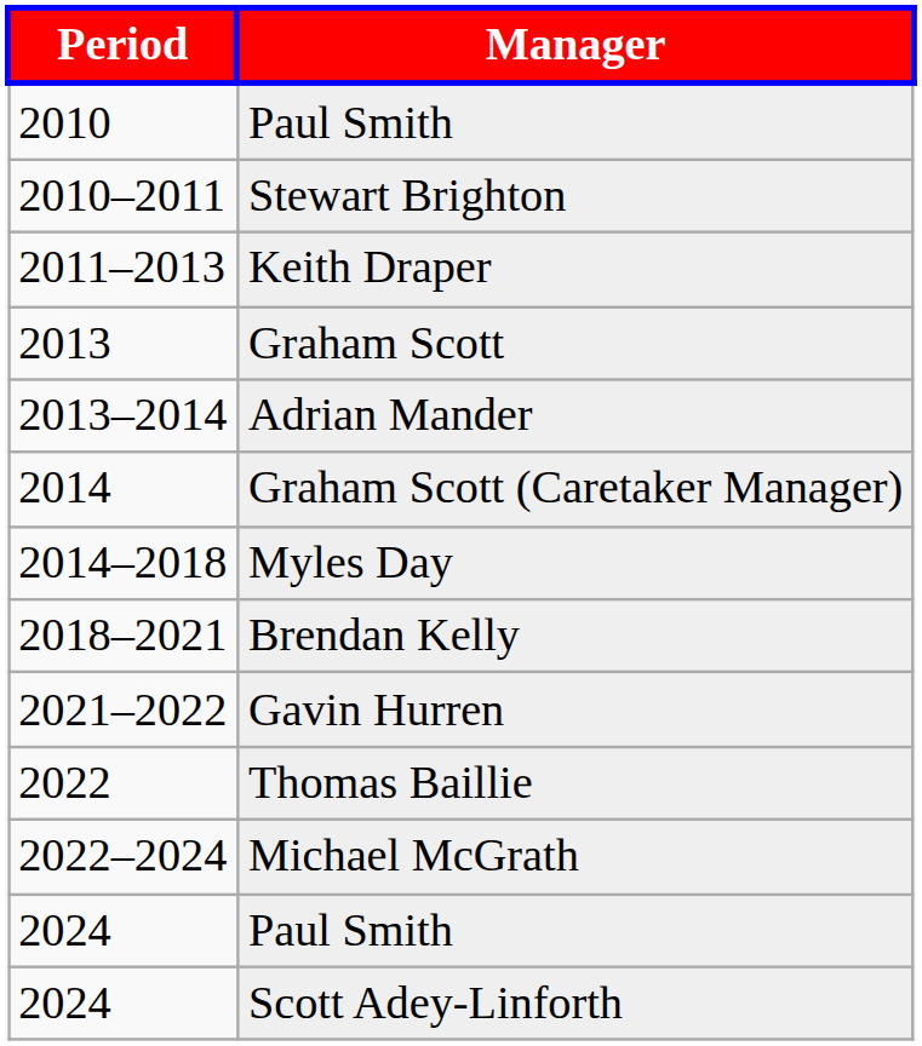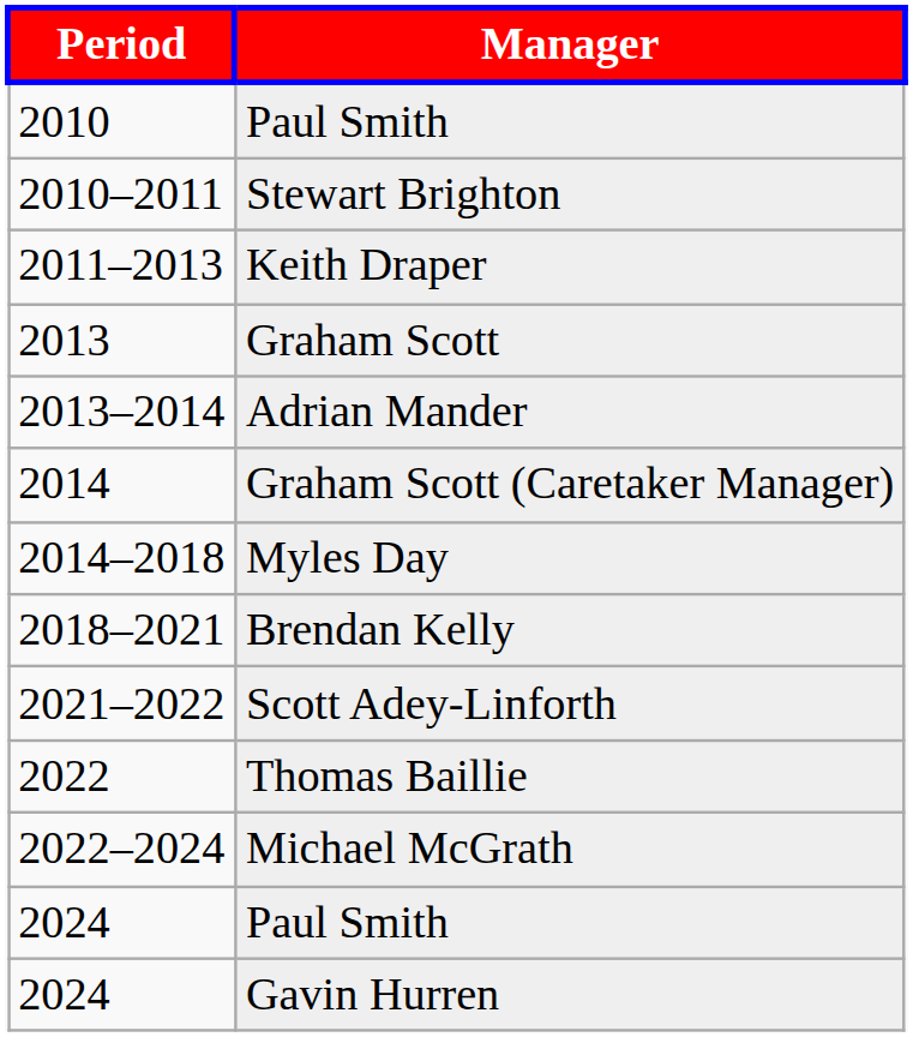row 10 | Manager: Gavin Hurren -> Scott Adey-Linforth
row 14 | Manager: Scott Adey-Linforth -> Gavin Hurren
